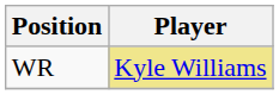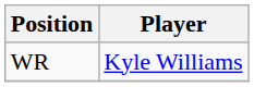WR | Player: khaki background -> no background
